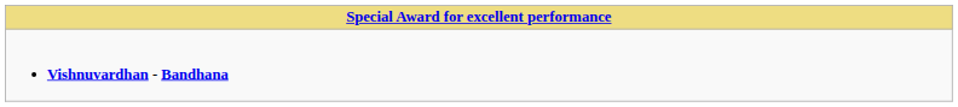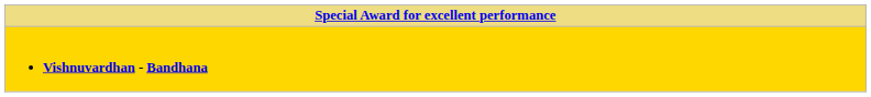row 2 | column 1: no background -> gold background
